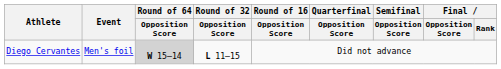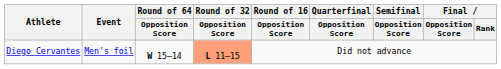Diego Cervantes | Round of 64 / Opposition Score: lightgrey background -> no background
Diego Cervantes | Round of 32 / Opposition Score: no background -> lightsalmon background
